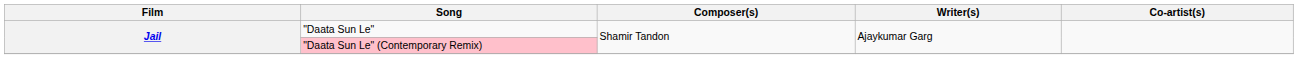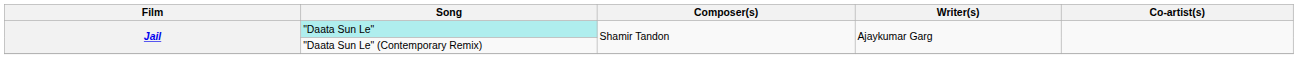"Daata Sun Le" | Song: no background -> paleturquoise background
"Daata Sun Le" (Contemporary Remix) | Song: pink background -> no background
